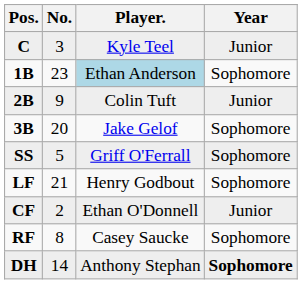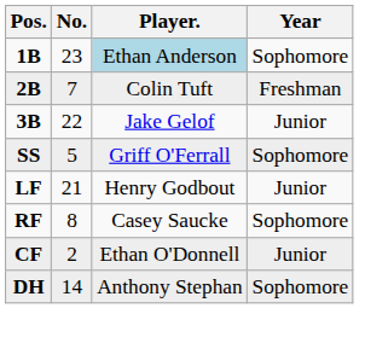- row: C | 3 | Kyle Teel | Junior
2B | No.: 9 -> 7
2B | Year: Junior -> Freshman
3B | No.: 20 -> 22
3B | Year: Sophomore -> Junior
LF | Year: Sophomore -> Junior
rows swapped: CF <-> RF
DH | Year: bold -> normal
